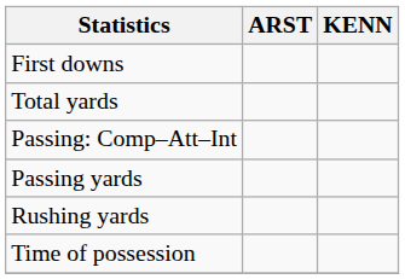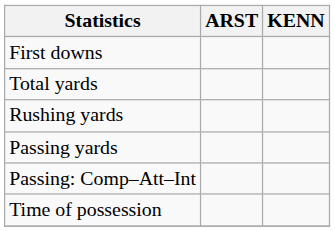rows swapped: Rushing yards <-> Passing: Comp–Att–Int
